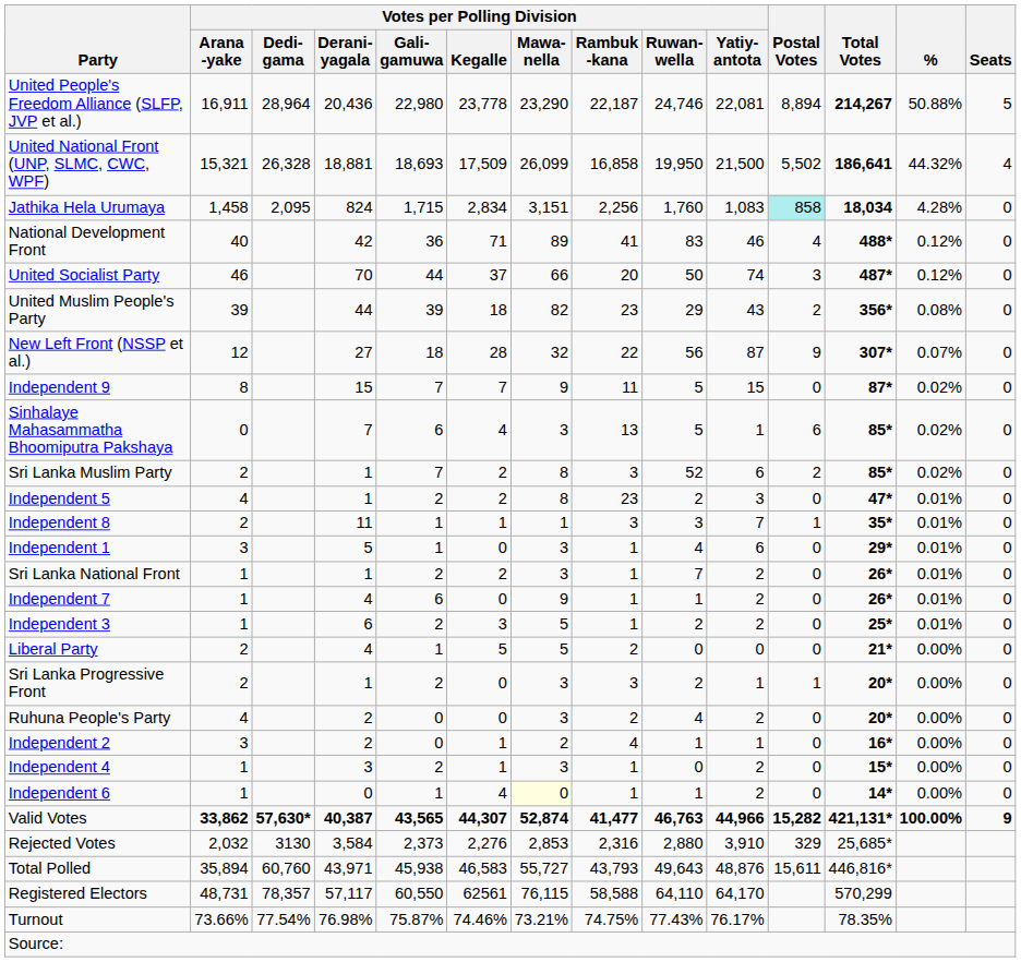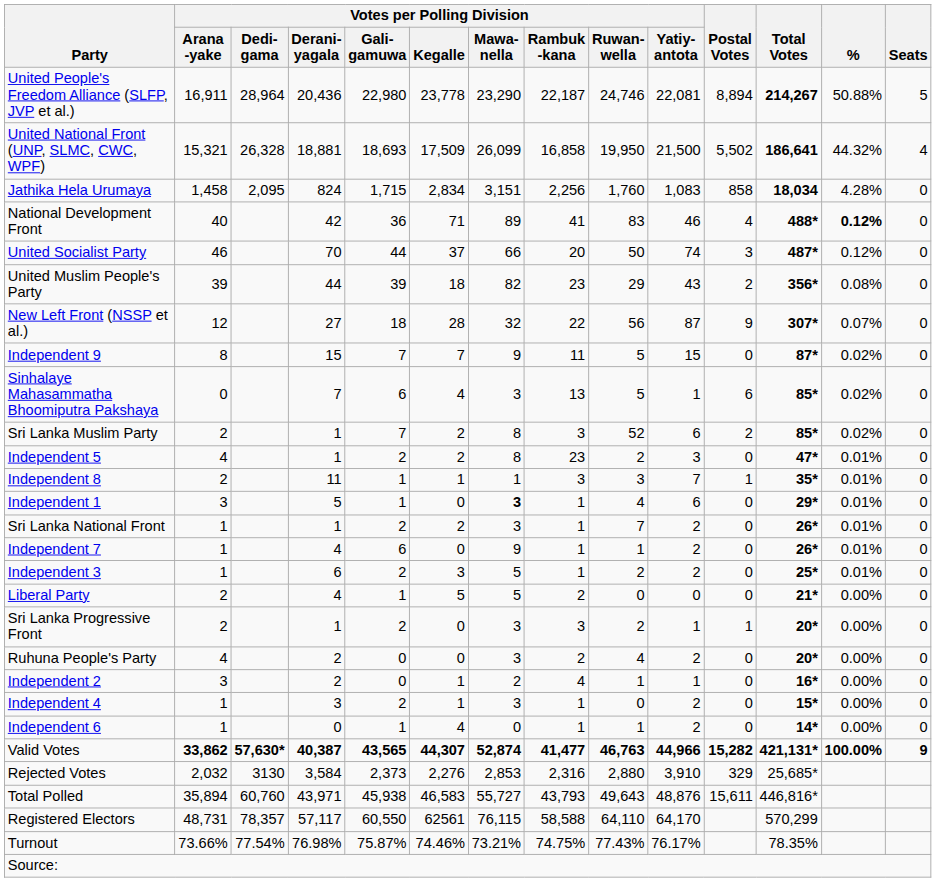Jathika Hela Urumaya | Postal Votes: paleturquoise background -> no background
National Development Front | %: normal -> bold
Independent 1 | Votes per Polling Division / Mawa- nella: normal -> bold
Independent 6 | Votes per Polling Division / Mawa- nella: lightyellow background -> no background
